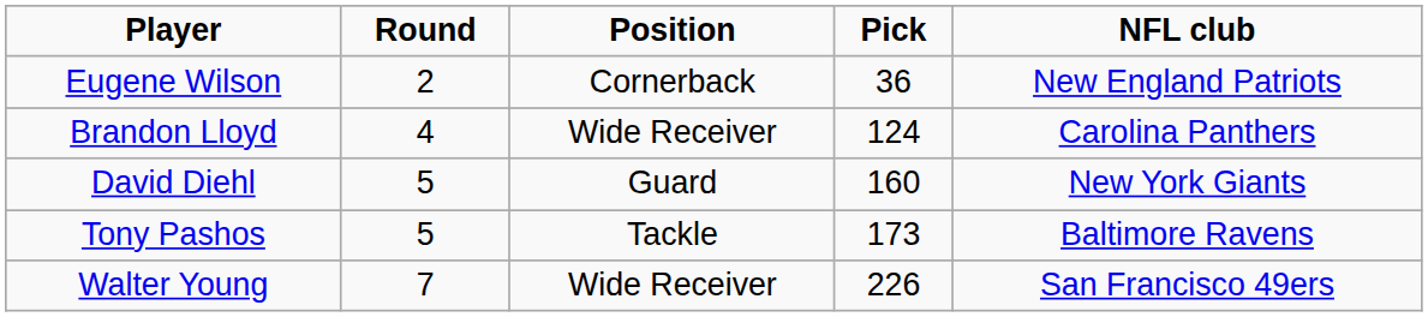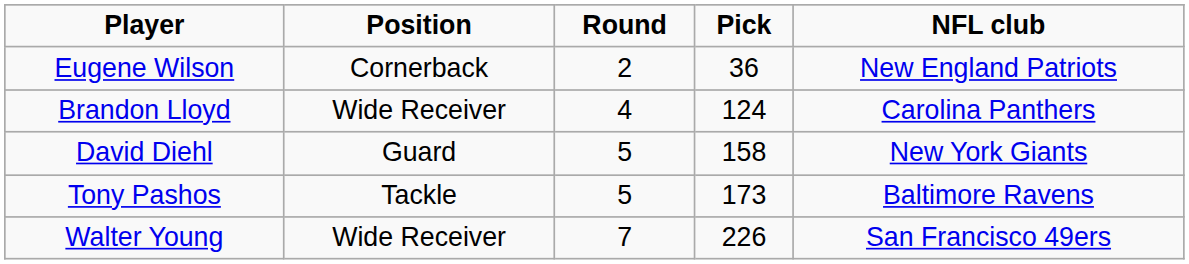columns swapped: Position <-> Round
David Diehl | Pick: 160 -> 158
